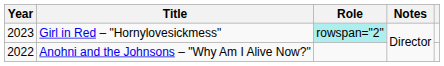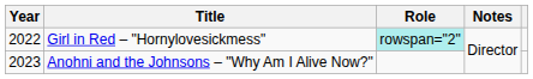Girl in Red – "Hornylovesickmess" | Year: 2023 -> 2022
Anohni and the Johnsons – "Why Am I Alive Now?" | Year: 2022 -> 2023
